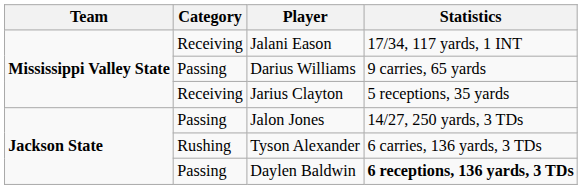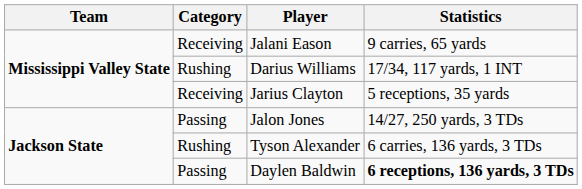Jalani Eason | Statistics: 17/34, 117 yards, 1 INT -> 9 carries, 65 yards
Darius Williams | Category: Passing -> Rushing
Darius Williams | Statistics: 9 carries, 65 yards -> 17/34, 117 yards, 1 INT
